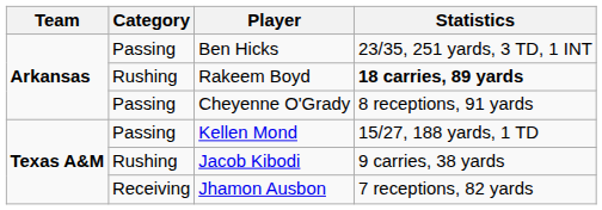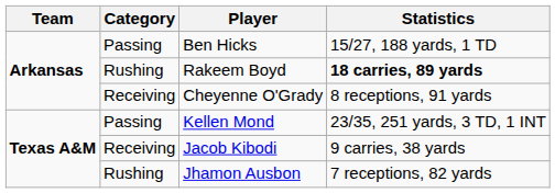Ben Hicks | Statistics: 23/35, 251 yards, 3 TD, 1 INT -> 15/27, 188 yards, 1 TD
Cheyenne O'Grady | Category: Passing -> Receiving
Kellen Mond | Statistics: 15/27, 188 yards, 1 TD -> 23/35, 251 yards, 3 TD, 1 INT
Jacob Kibodi | Category: Rushing -> Receiving
Jhamon Ausbon | Category: Receiving -> Rushing
